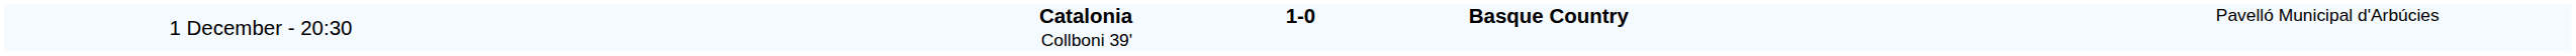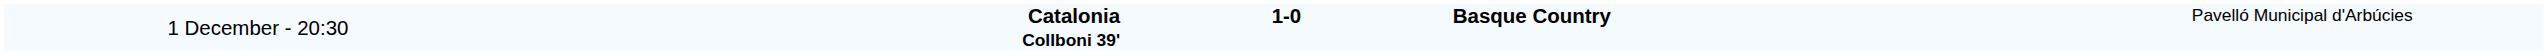Collboni 39' | column 2: normal -> bold
